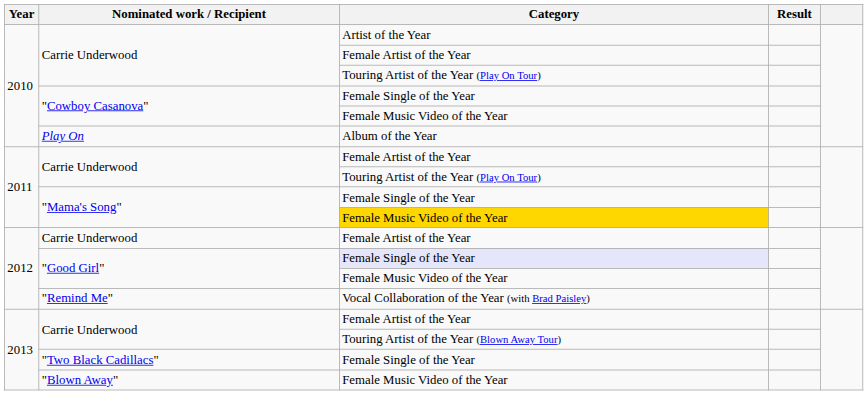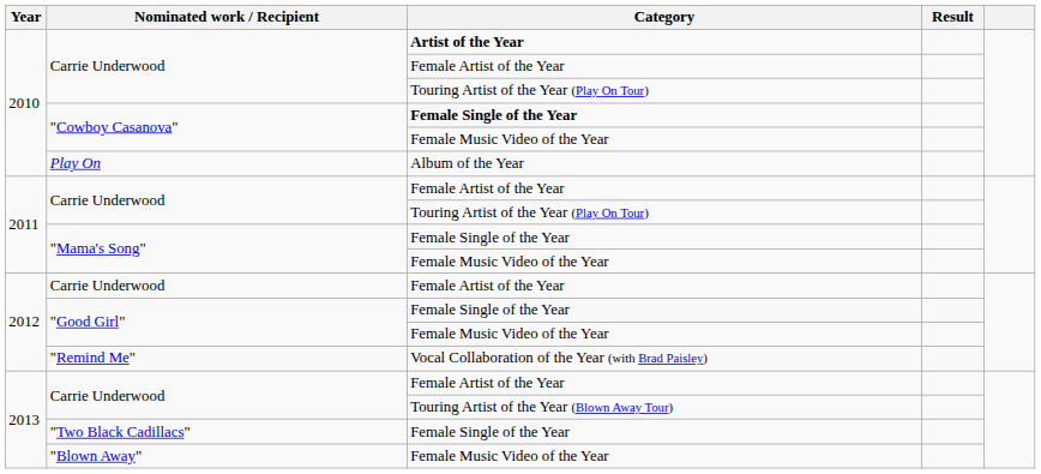Carrie Underwood / Artist of the Year | Category: normal -> bold
"Cowboy Casanova" / Female Single of the Year | Category: normal -> bold
"Mama's Song" / Female Music Video of the Year | Category: gold background -> no background
"Good Girl" / Female Single of the Year | Category: lavender background -> no background
